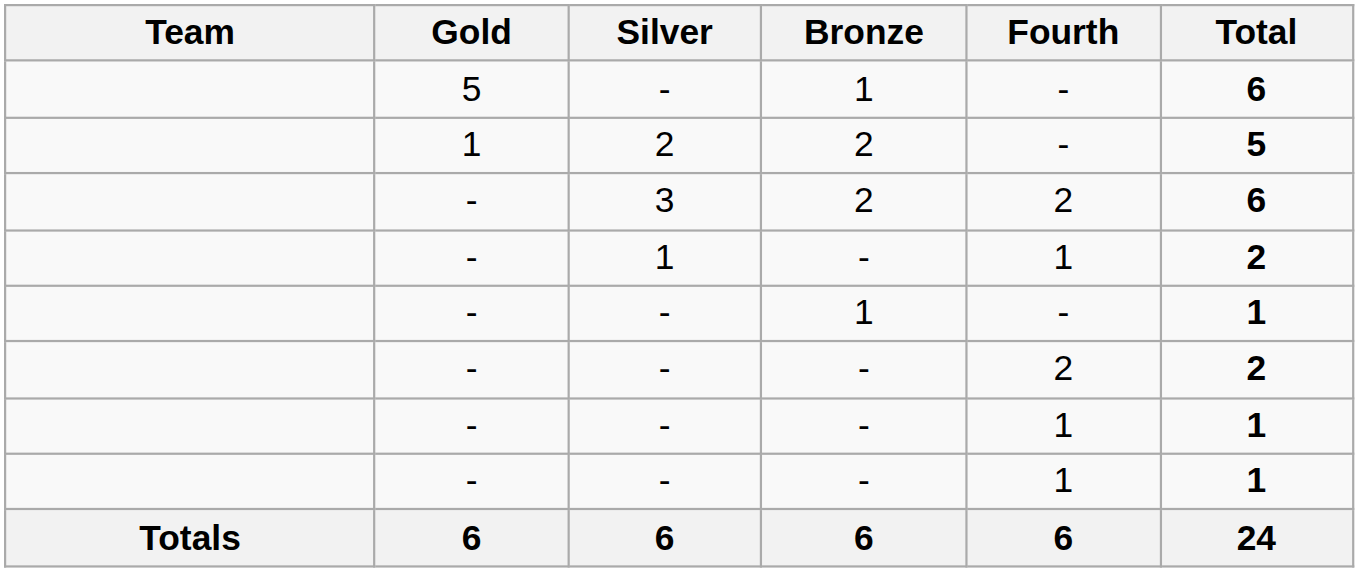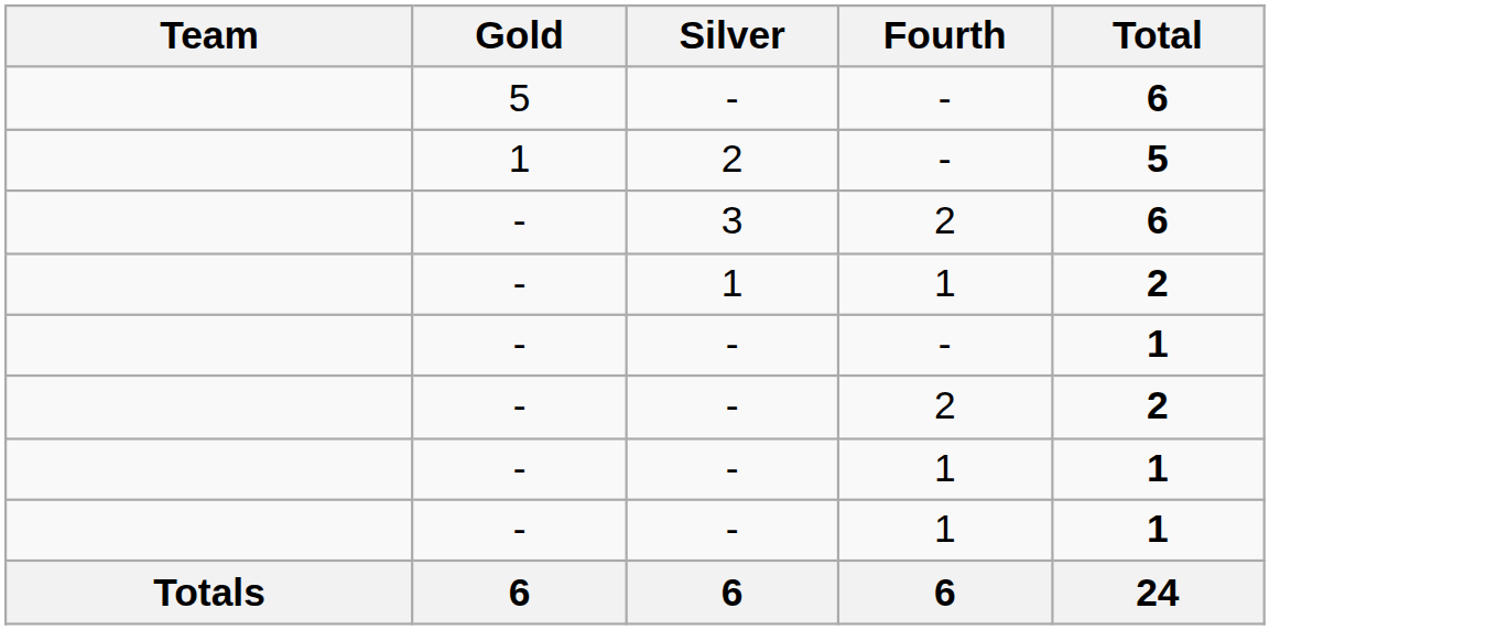- column: Bronze | 1 | 2 | 2 | - | 1 | - | - | - | 6
